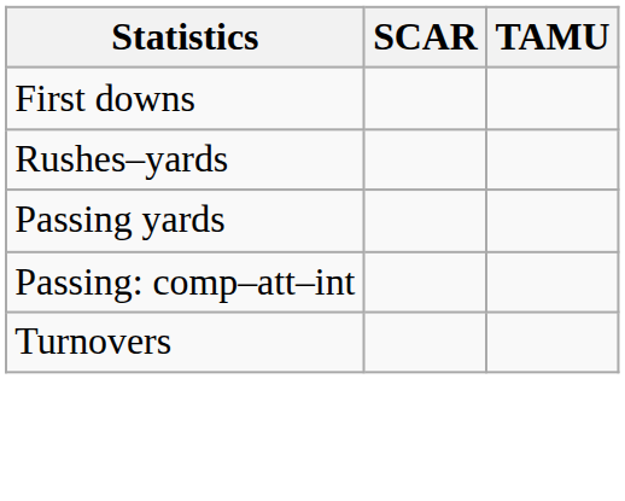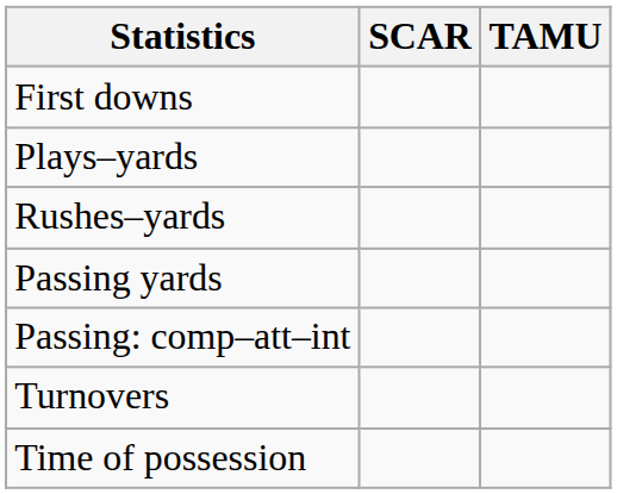+ row: Plays–yards
+ row: Time of possession
